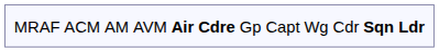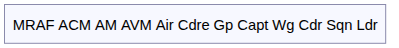MRAF | column 5: bold -> normal
MRAF | column 8: bold -> normal
